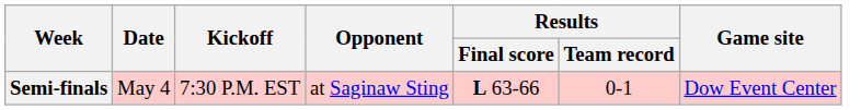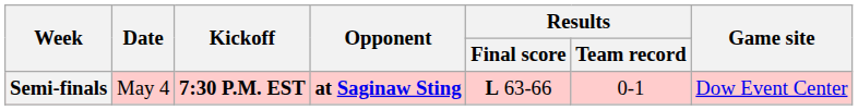Semi-finals | Kickoff: normal -> bold
Semi-finals | Opponent: normal -> bold
